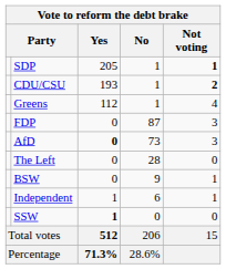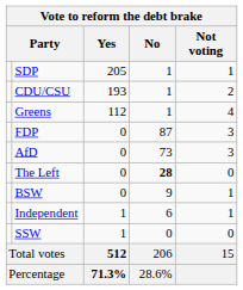SDP | Not voting: bold -> normal
CDU/CSU | Not voting: bold -> normal
AfD | Yes: bold -> normal
The Left | No: normal -> bold
SSW | Yes: bold -> normal
